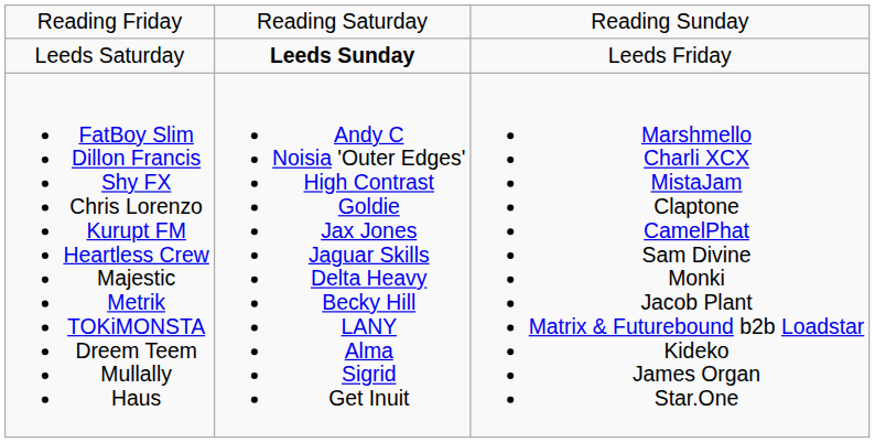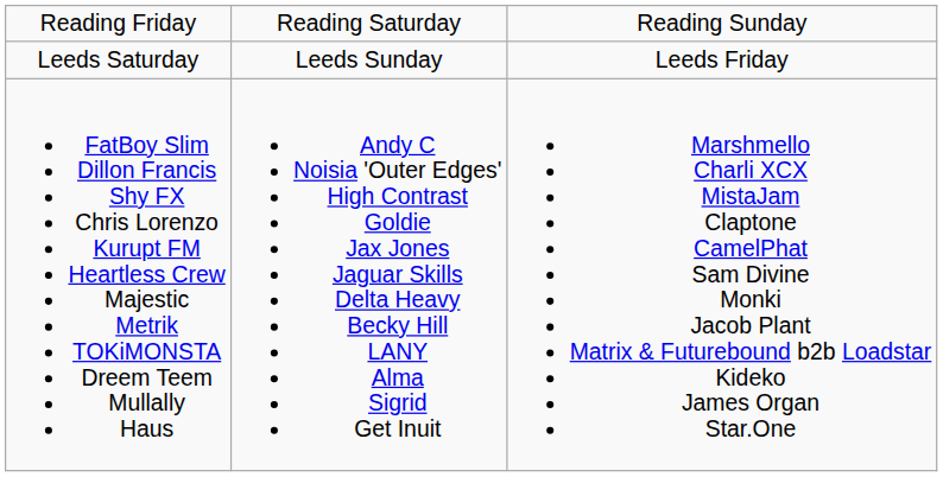Leeds Saturday | column 2: bold -> normal
